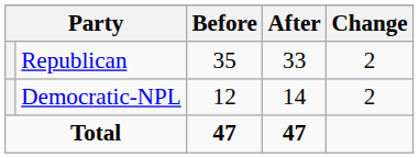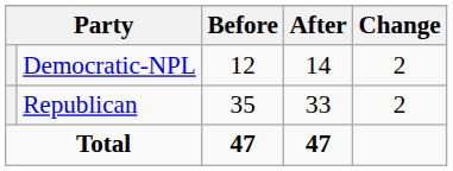rows swapped: Republican <-> Democratic-NPL
